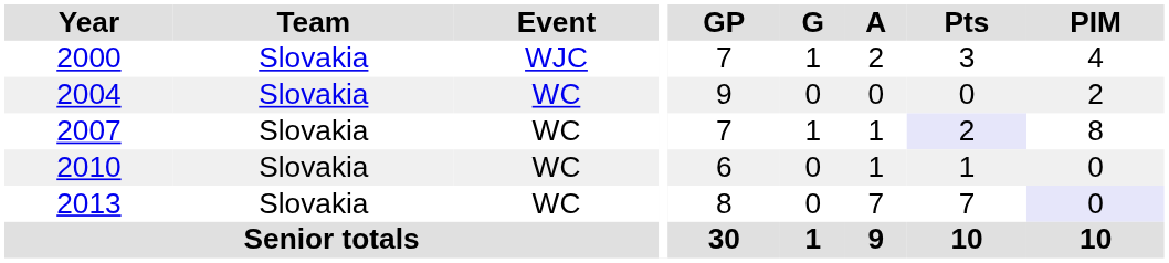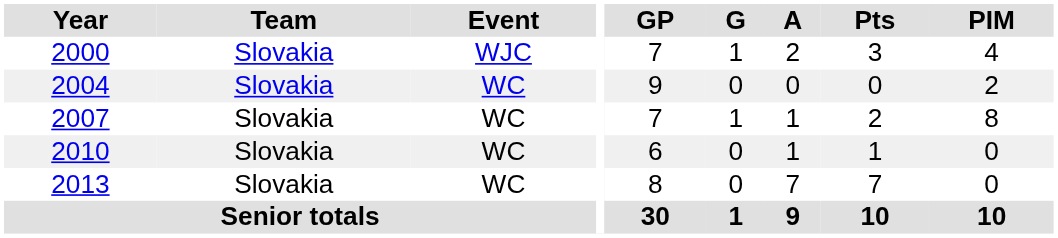2007 | Pts: lavender background -> no background
2013 | PIM: lavender background -> no background
